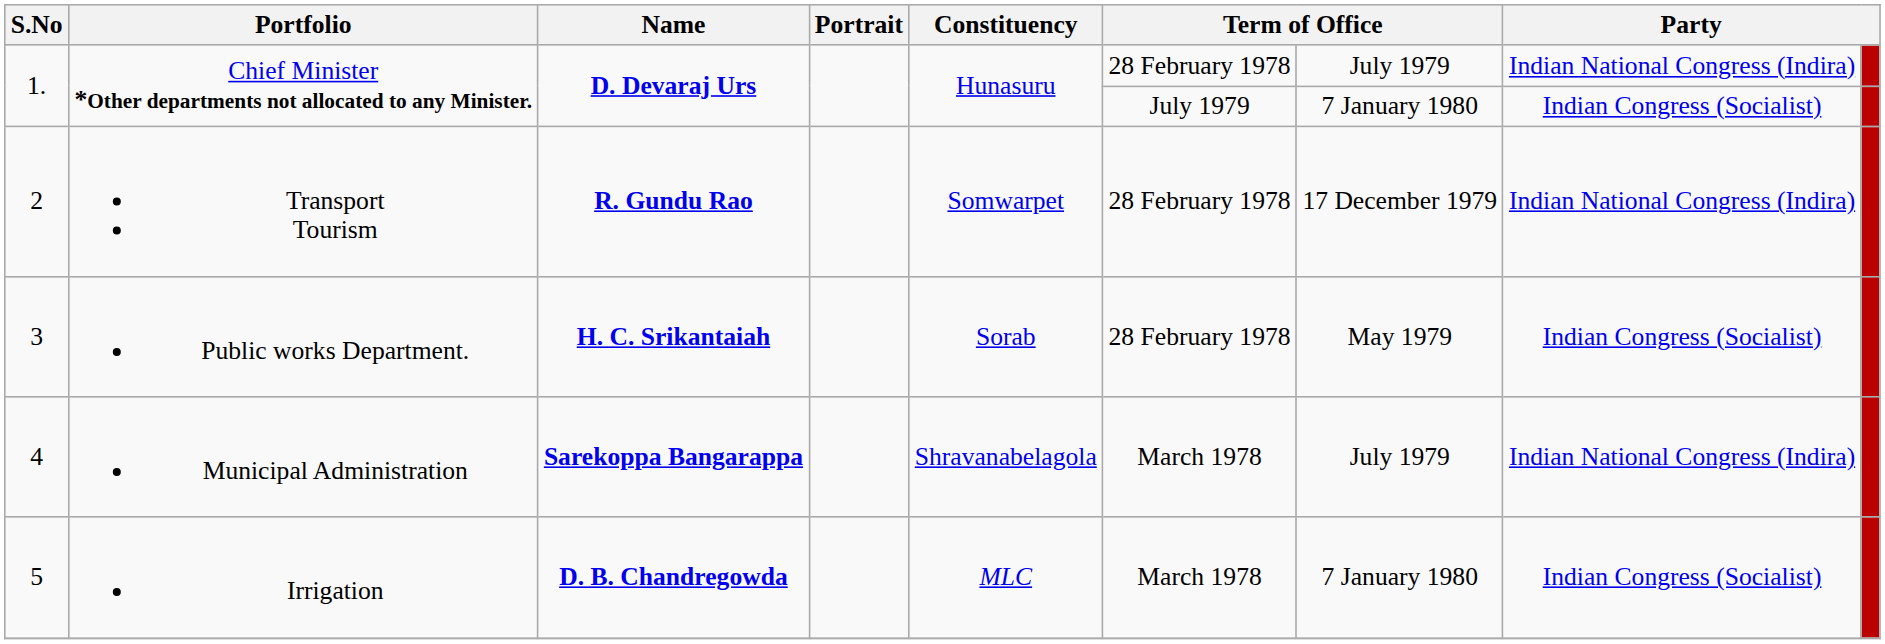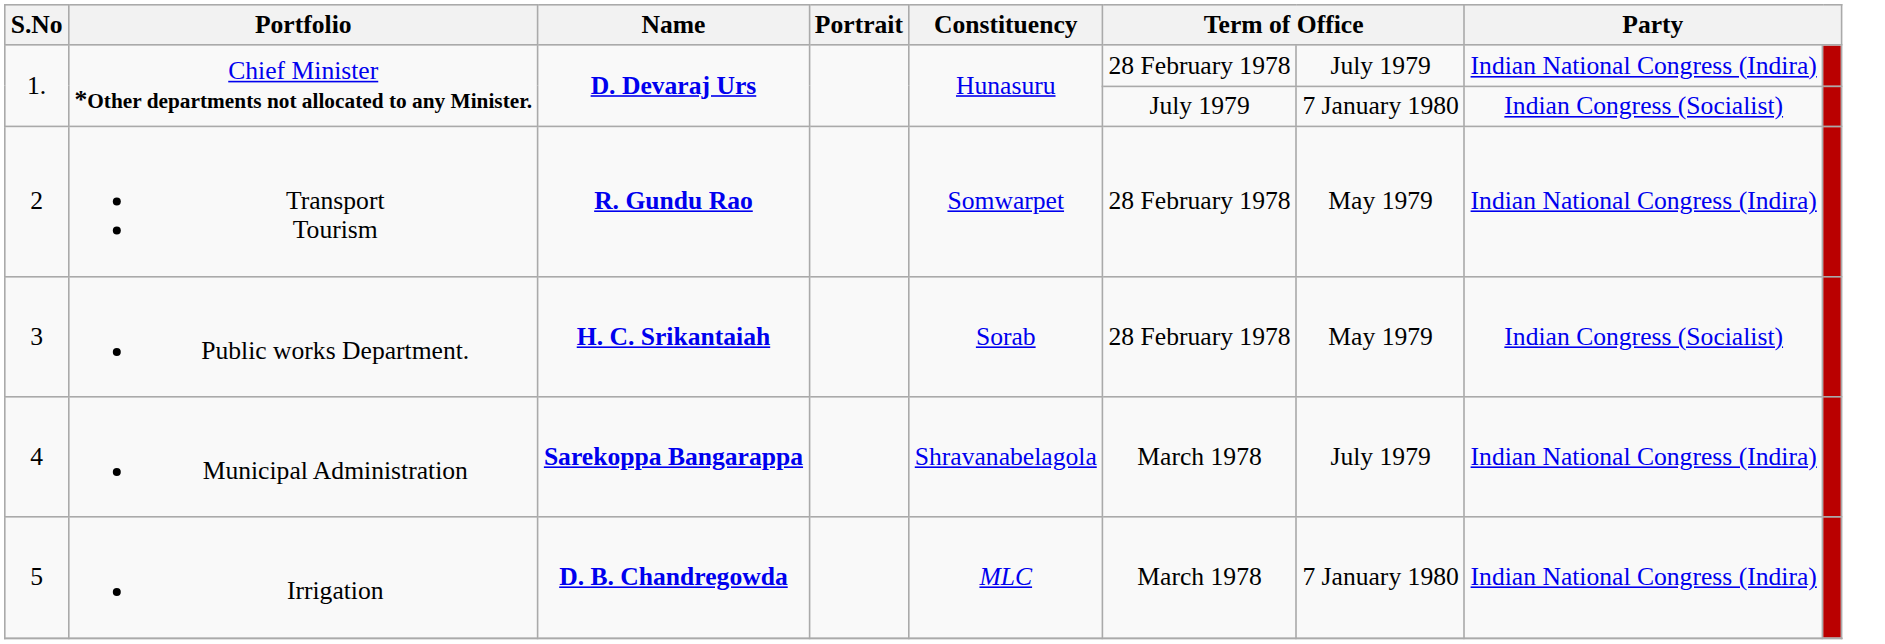2 | column 7: 17 December 1979 -> May 1979
5 | column 8: Indian Congress (Socialist) -> Indian National Congress (Indira)
